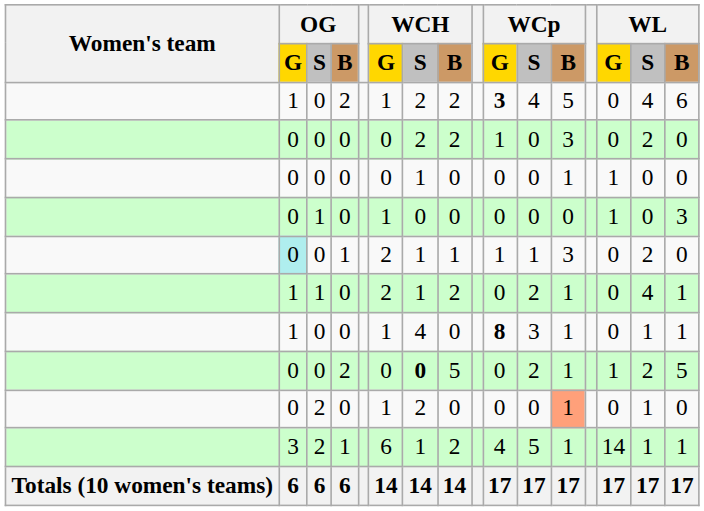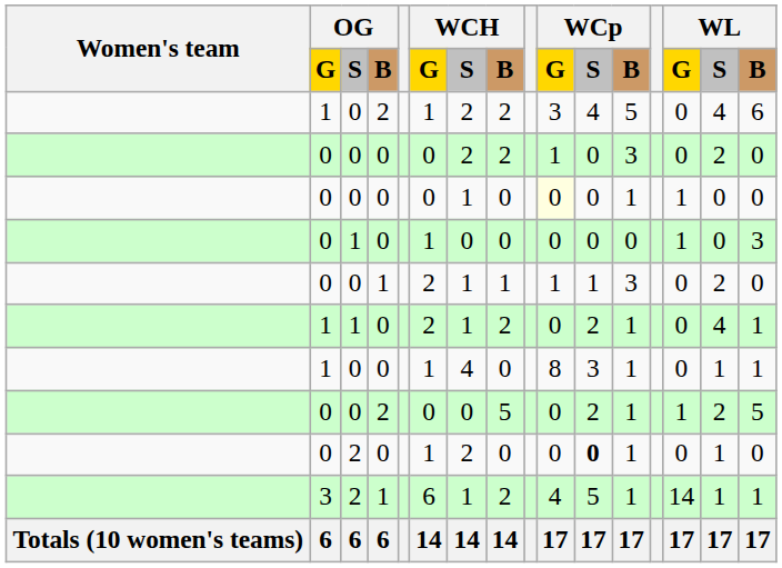row 3 | WCp / G: bold -> normal
row 5 | WCp / G: no background -> lightyellow background
row 7 | OG / G: paleturquoise background -> no background
row 9 | WCp / G: bold -> normal
row 10 | WCH / S: bold -> normal
row 11 | WCp / S: normal -> bold
row 11 | WCp / B: lightsalmon background -> no background
